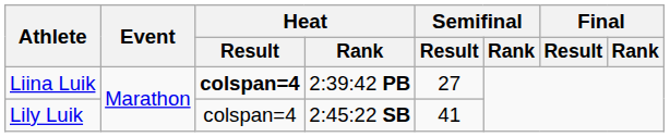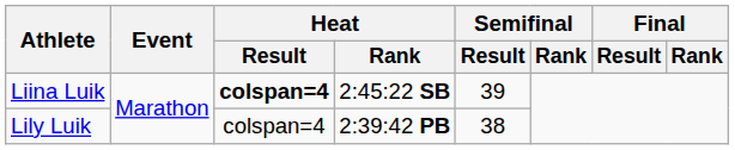Liina Luik | Heat / Rank: 2:39:42 PB -> 2:45:22 SB
Liina Luik | Semifinal / Result: 27 -> 39
Lily Luik | Heat / Rank: 2:45:22 SB -> 2:39:42 PB
Lily Luik | Semifinal / Result: 41 -> 38
